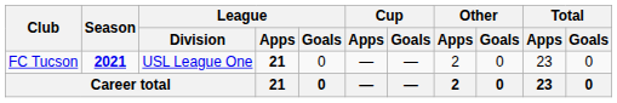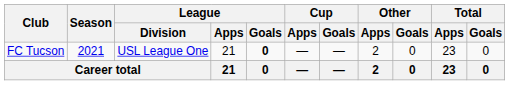FC Tucson | Season: bold -> normal
FC Tucson | League / Apps: bold -> normal
FC Tucson | League / Goals: normal -> bold
